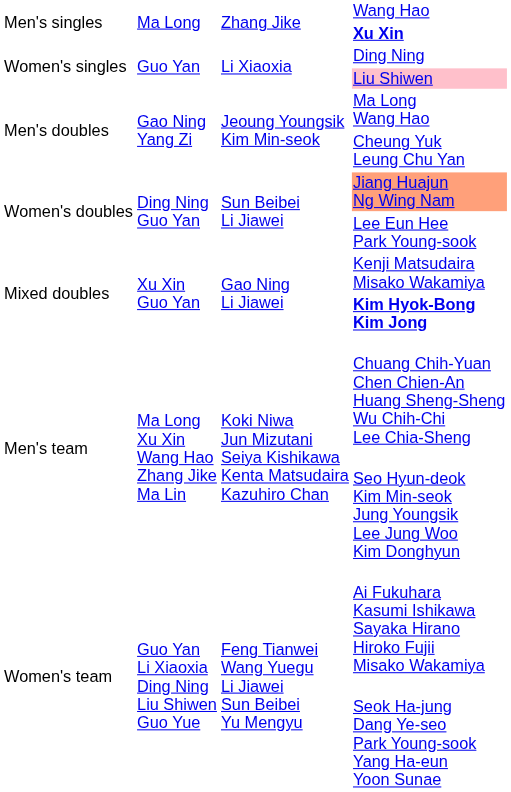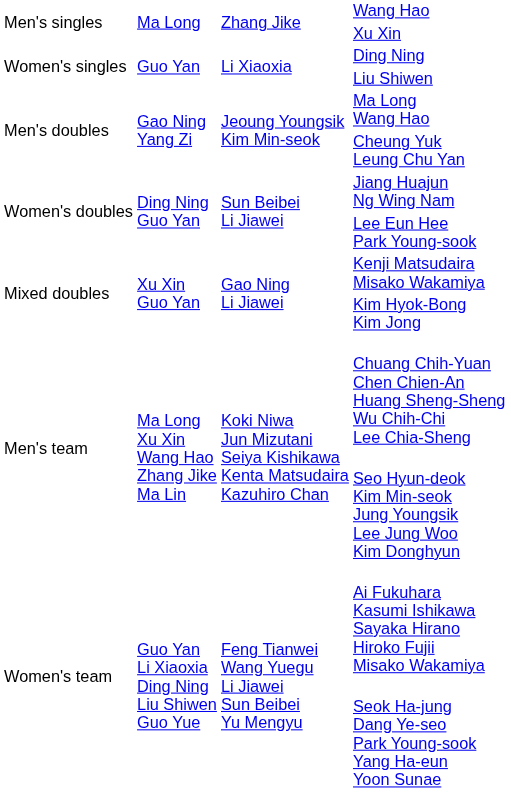Xu Xin | column 4: bold -> normal
Liu Shiwen | column 4: pink background -> no background
Jiang Huajun Ng Wing Nam | column 4: lightsalmon background -> no background
Kim Hyok-Bong Kim Jong | column 4: bold -> normal
